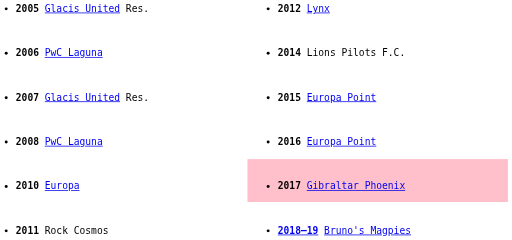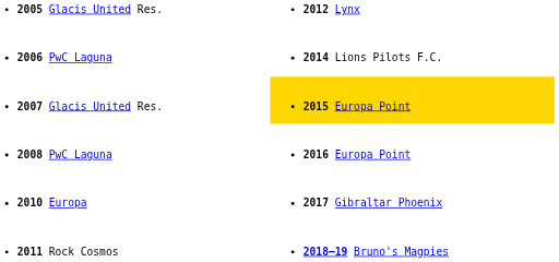2007 Glacis United Res. | column 2: no background -> gold background
2010 Europa | column 2: pink background -> no background
